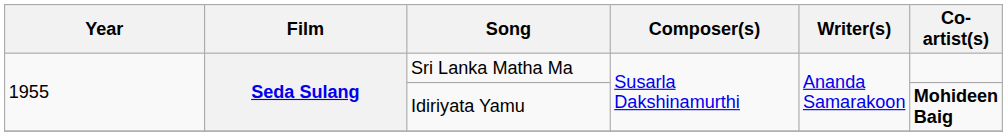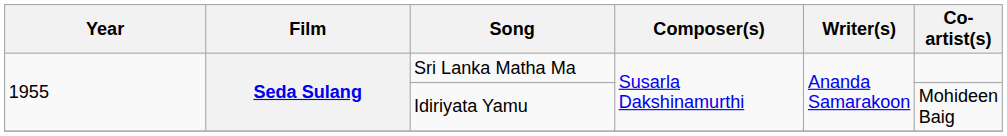Idiriyata Yamu | Co-artist(s): bold -> normal
